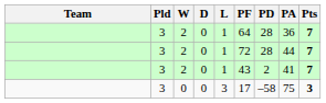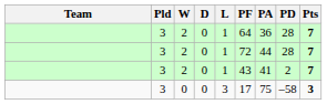columns swapped: PA <-> PD
